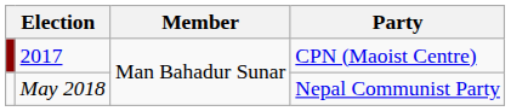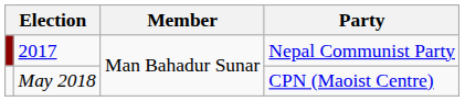2017 | Party: CPN (Maoist Centre) -> Nepal Communist Party
May 2018 | Party: Nepal Communist Party -> CPN (Maoist Centre)
